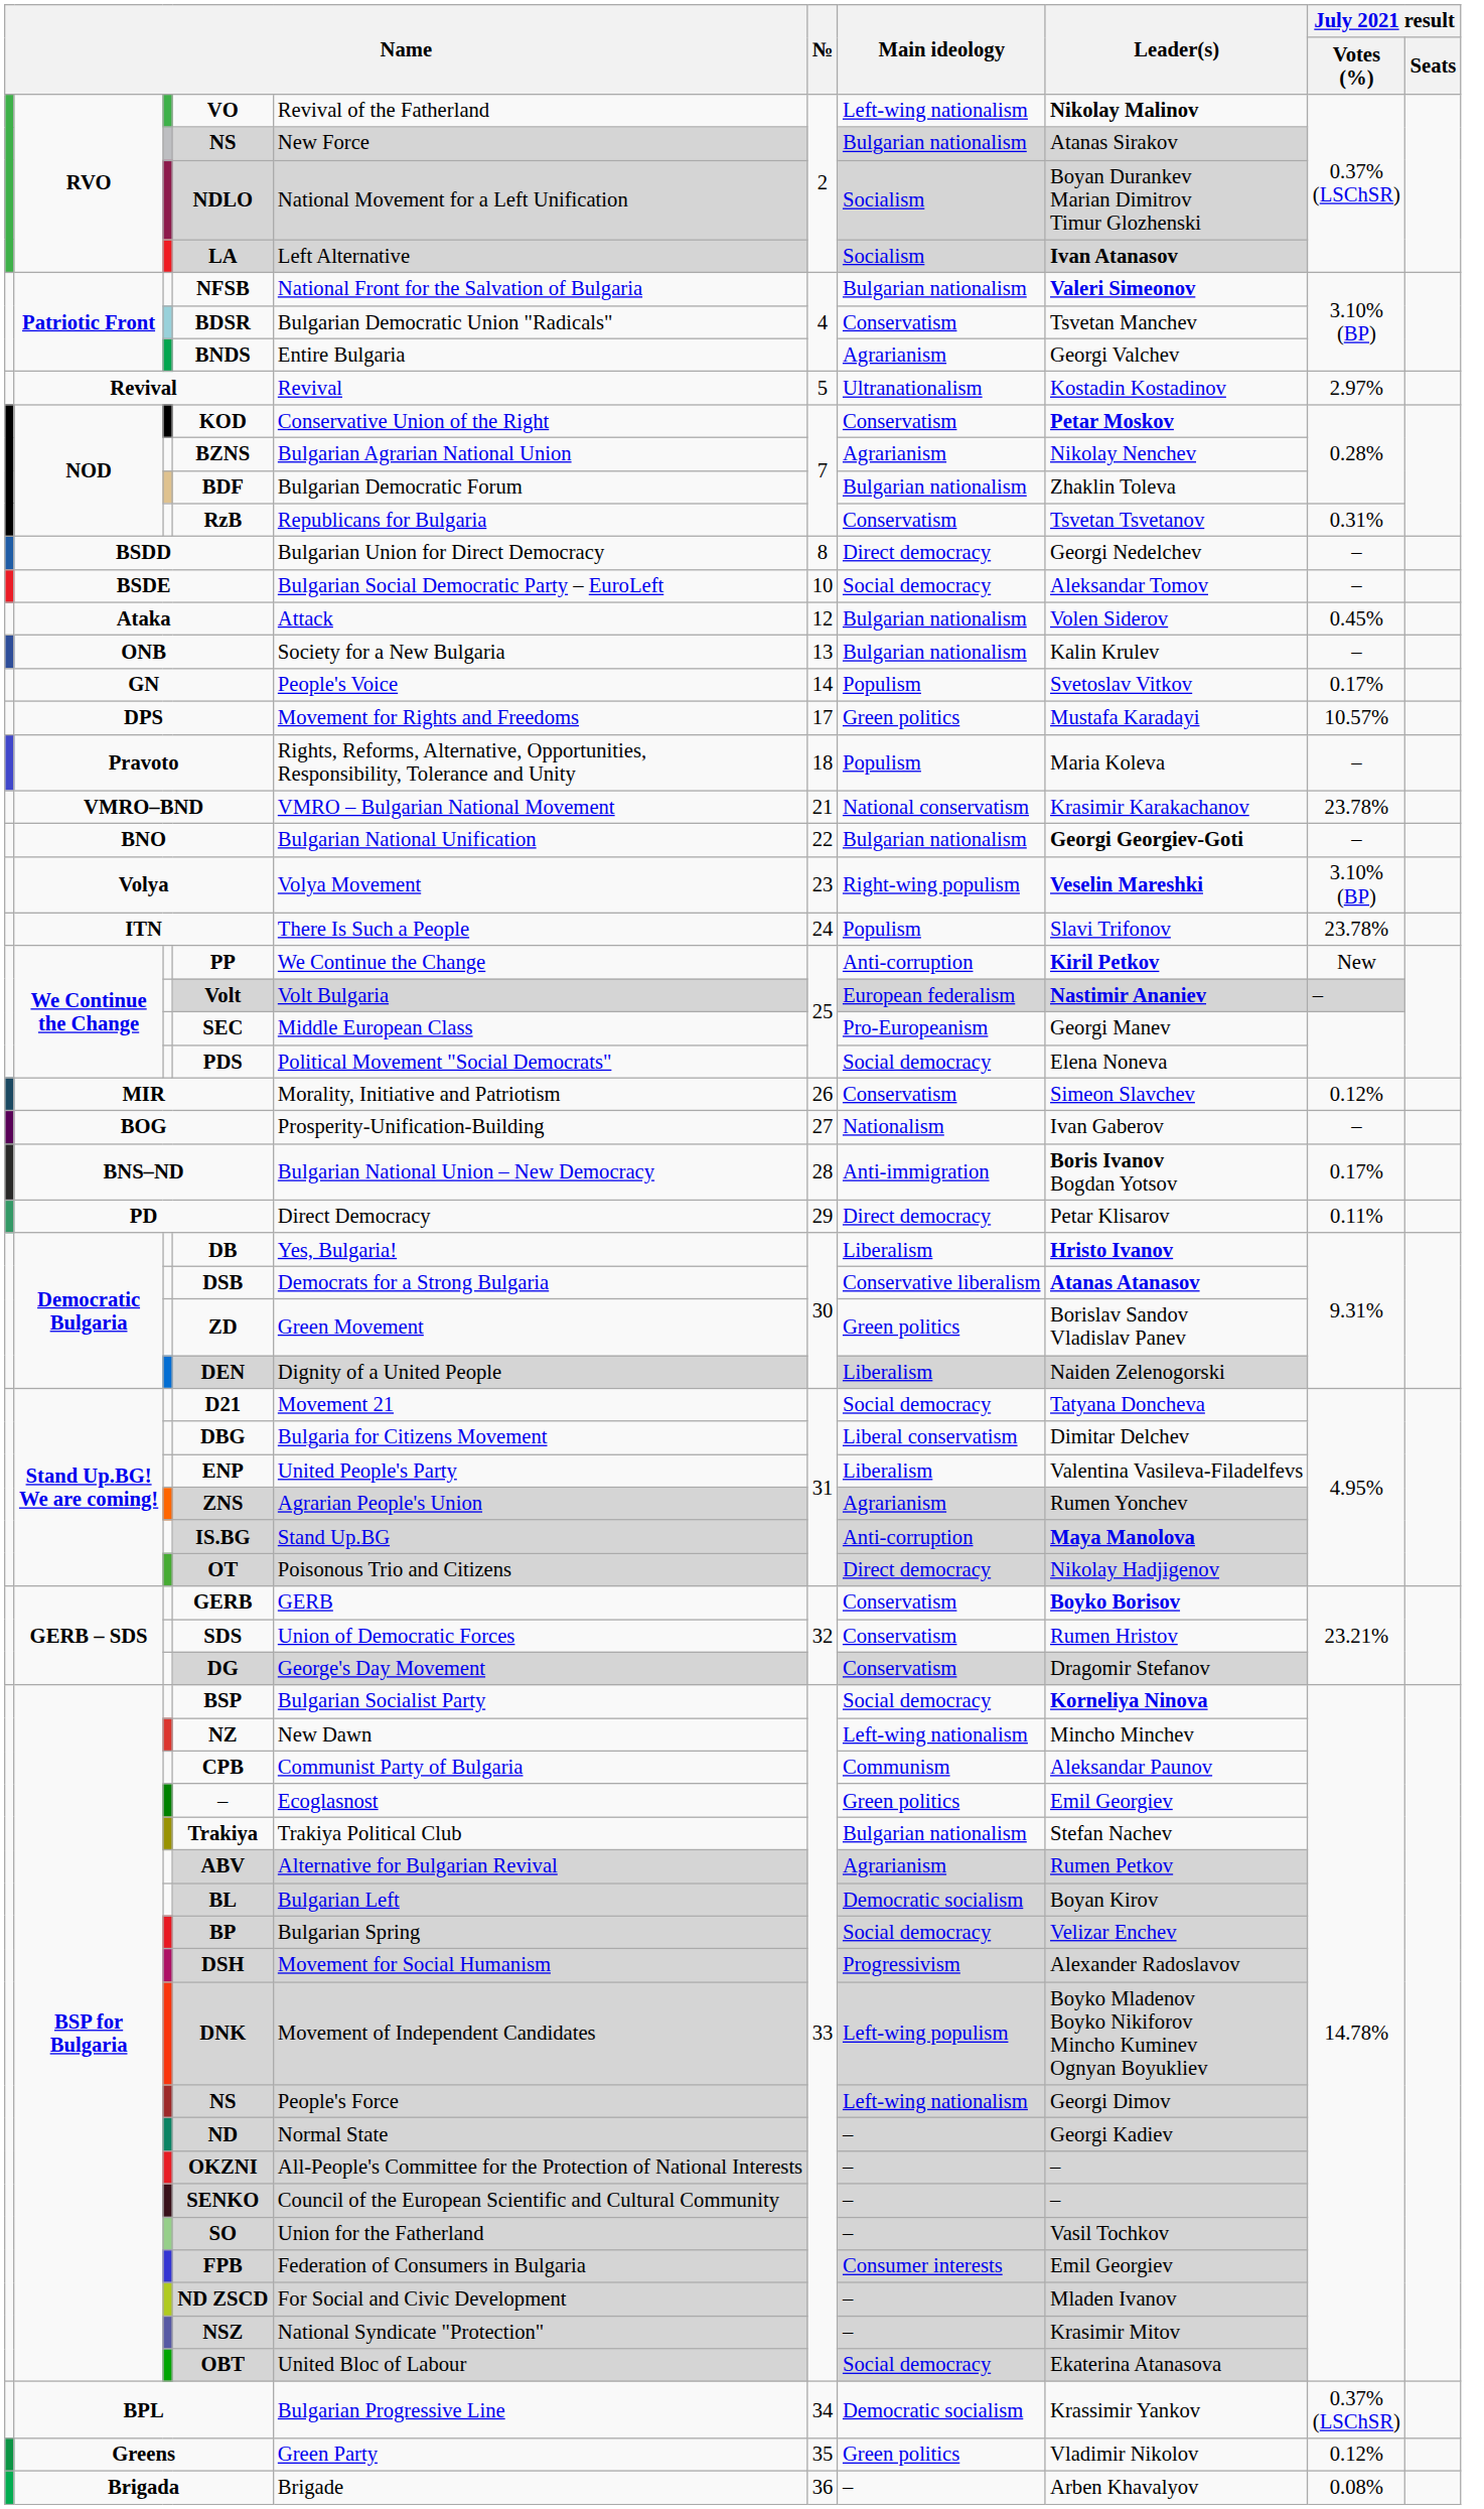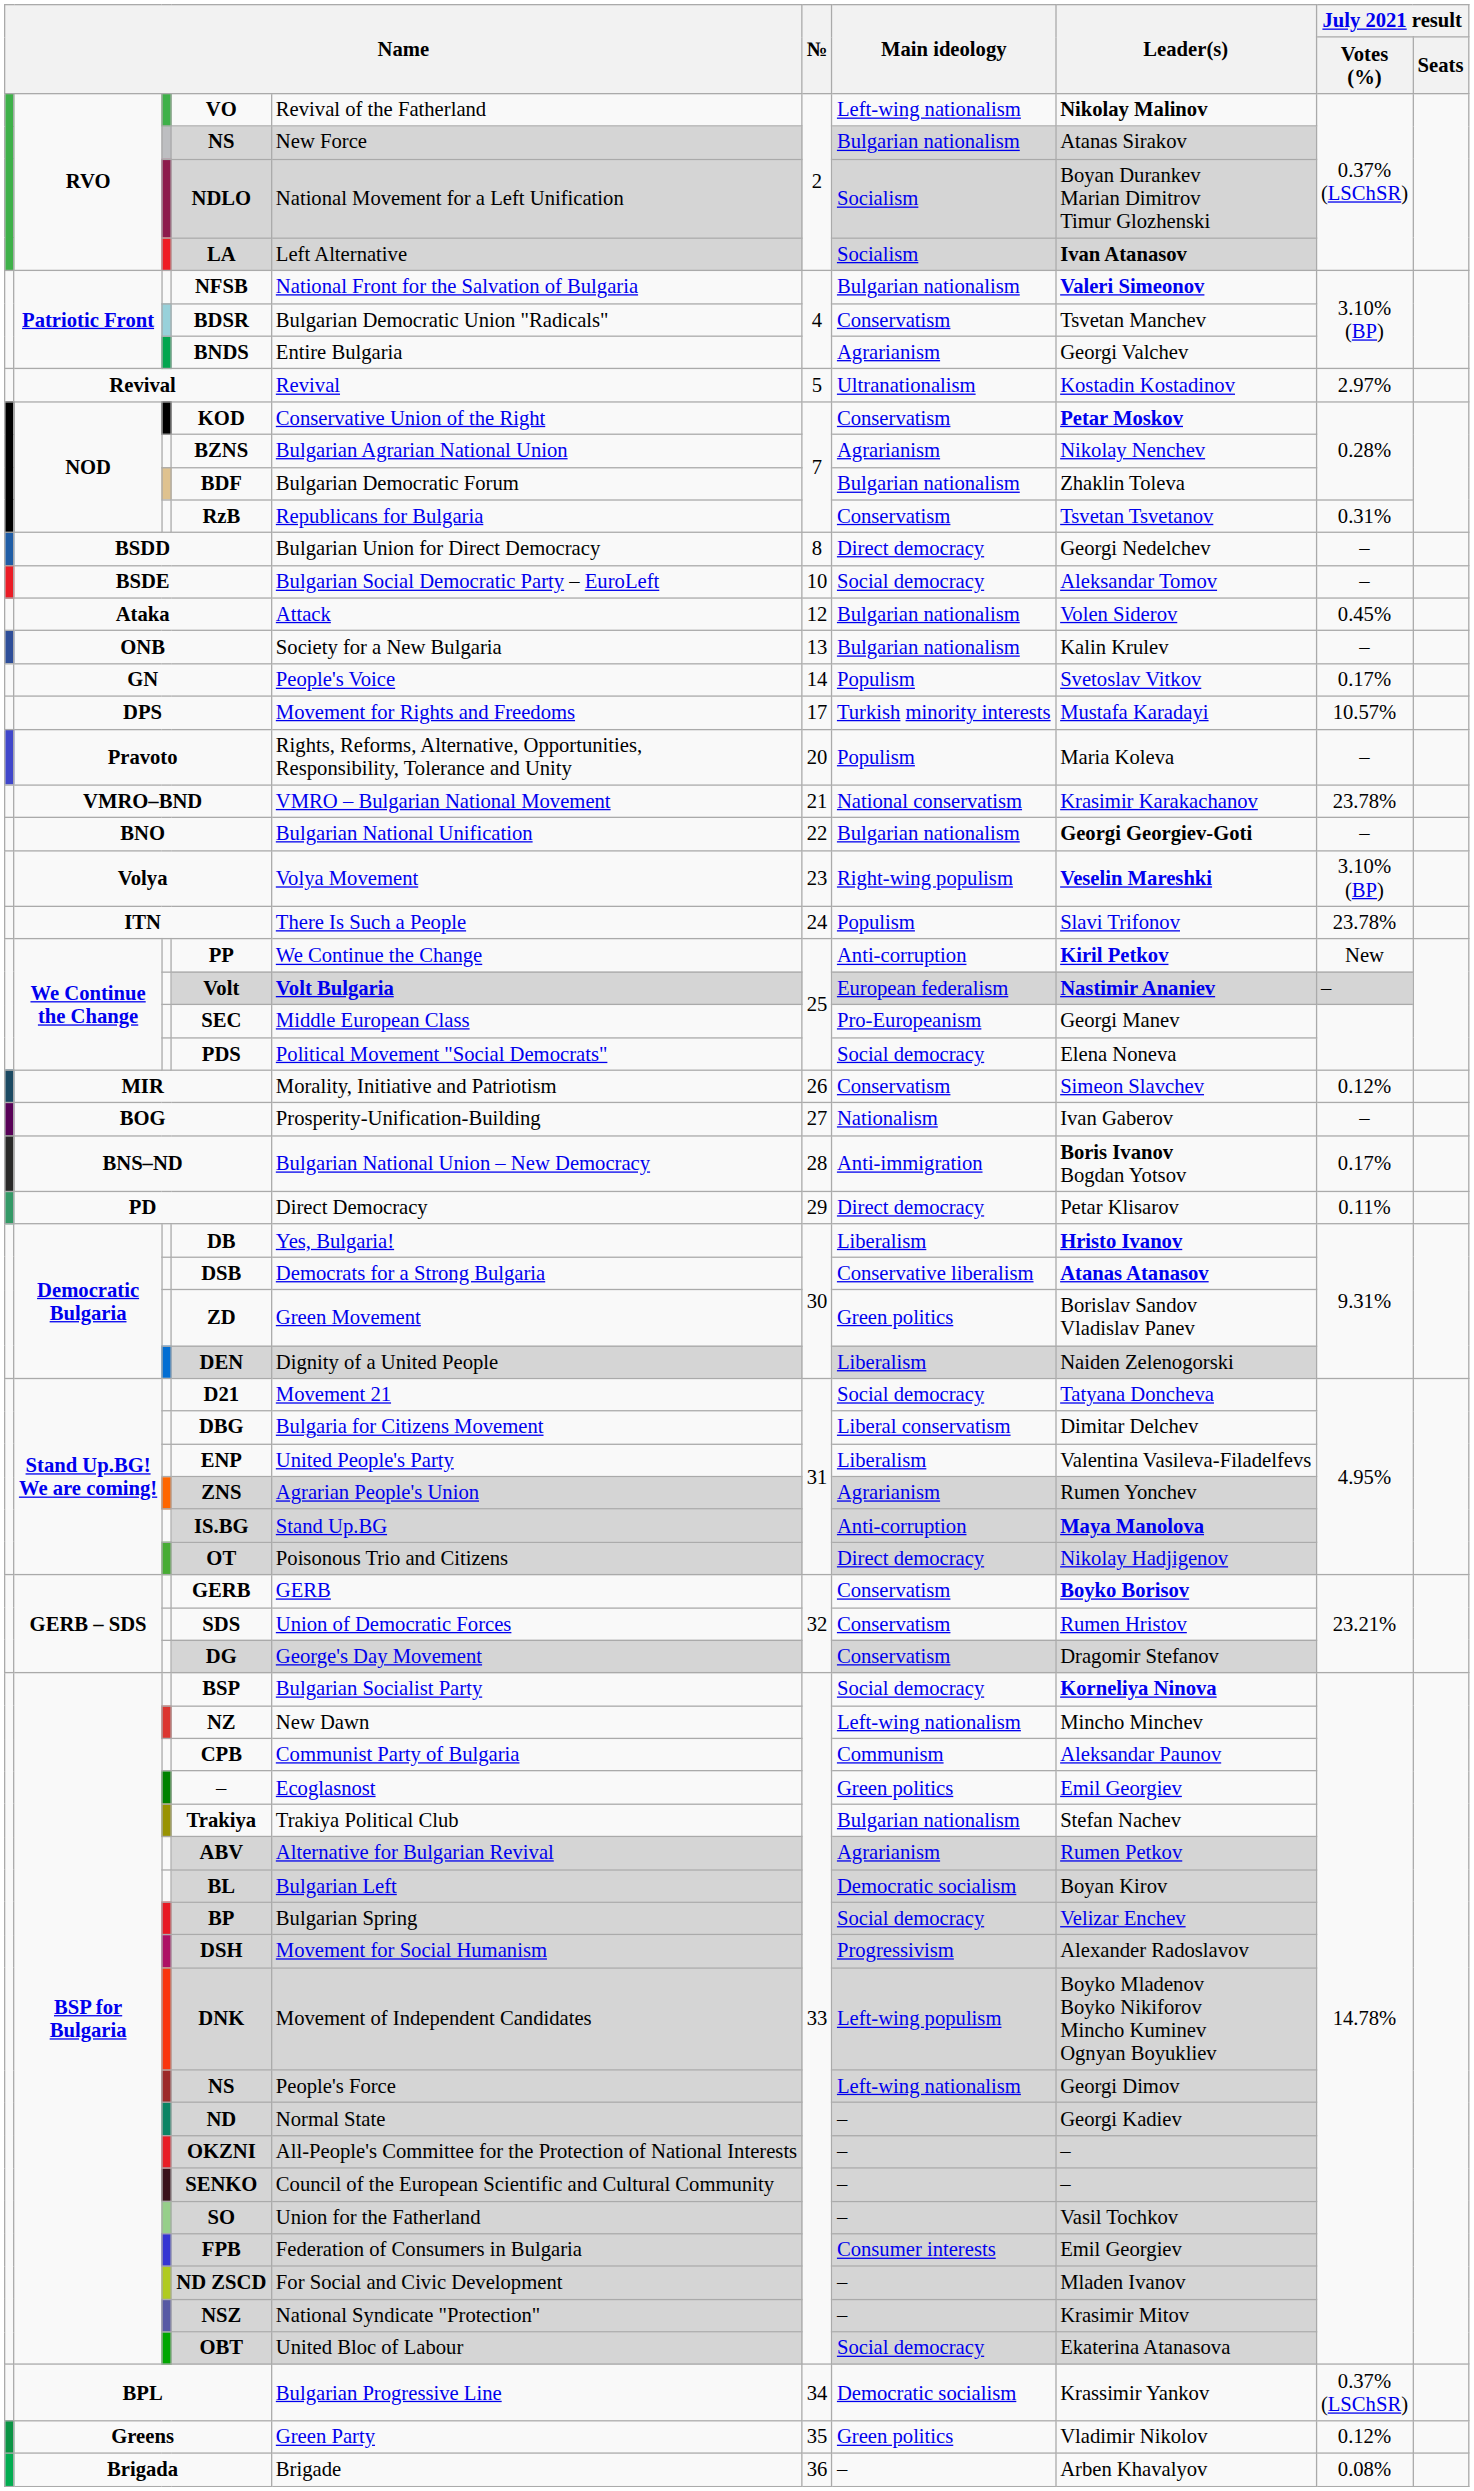DPS | Main ideology: Green politics -> Turkish minority interests
Pravoto | №: 18 -> 20
Volt | column 5: normal -> bold
